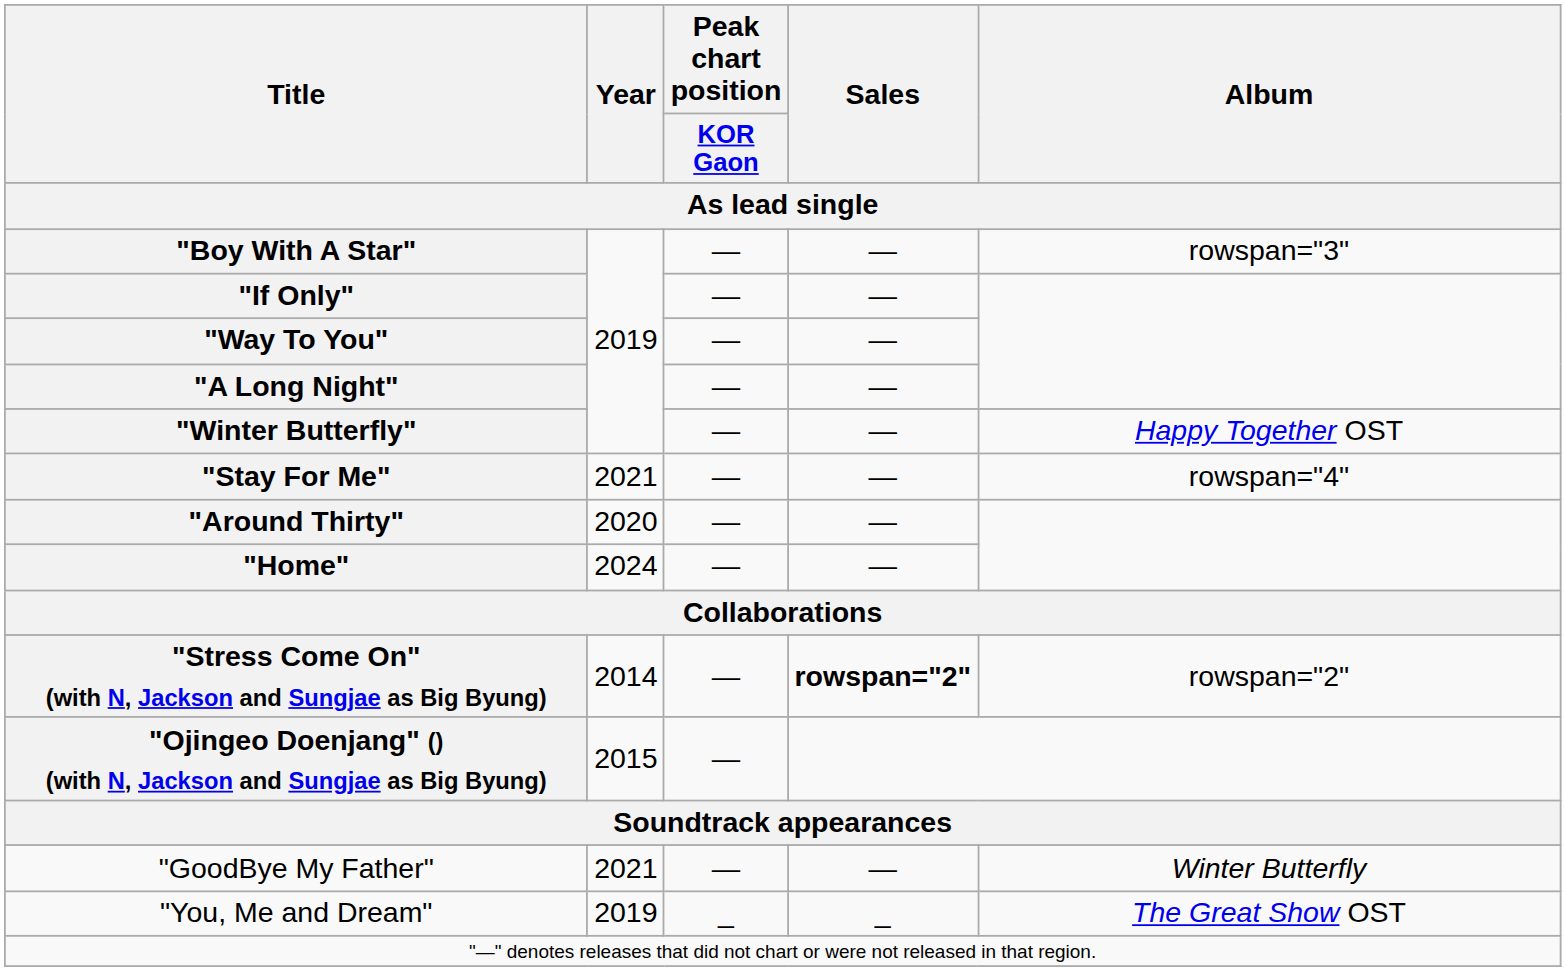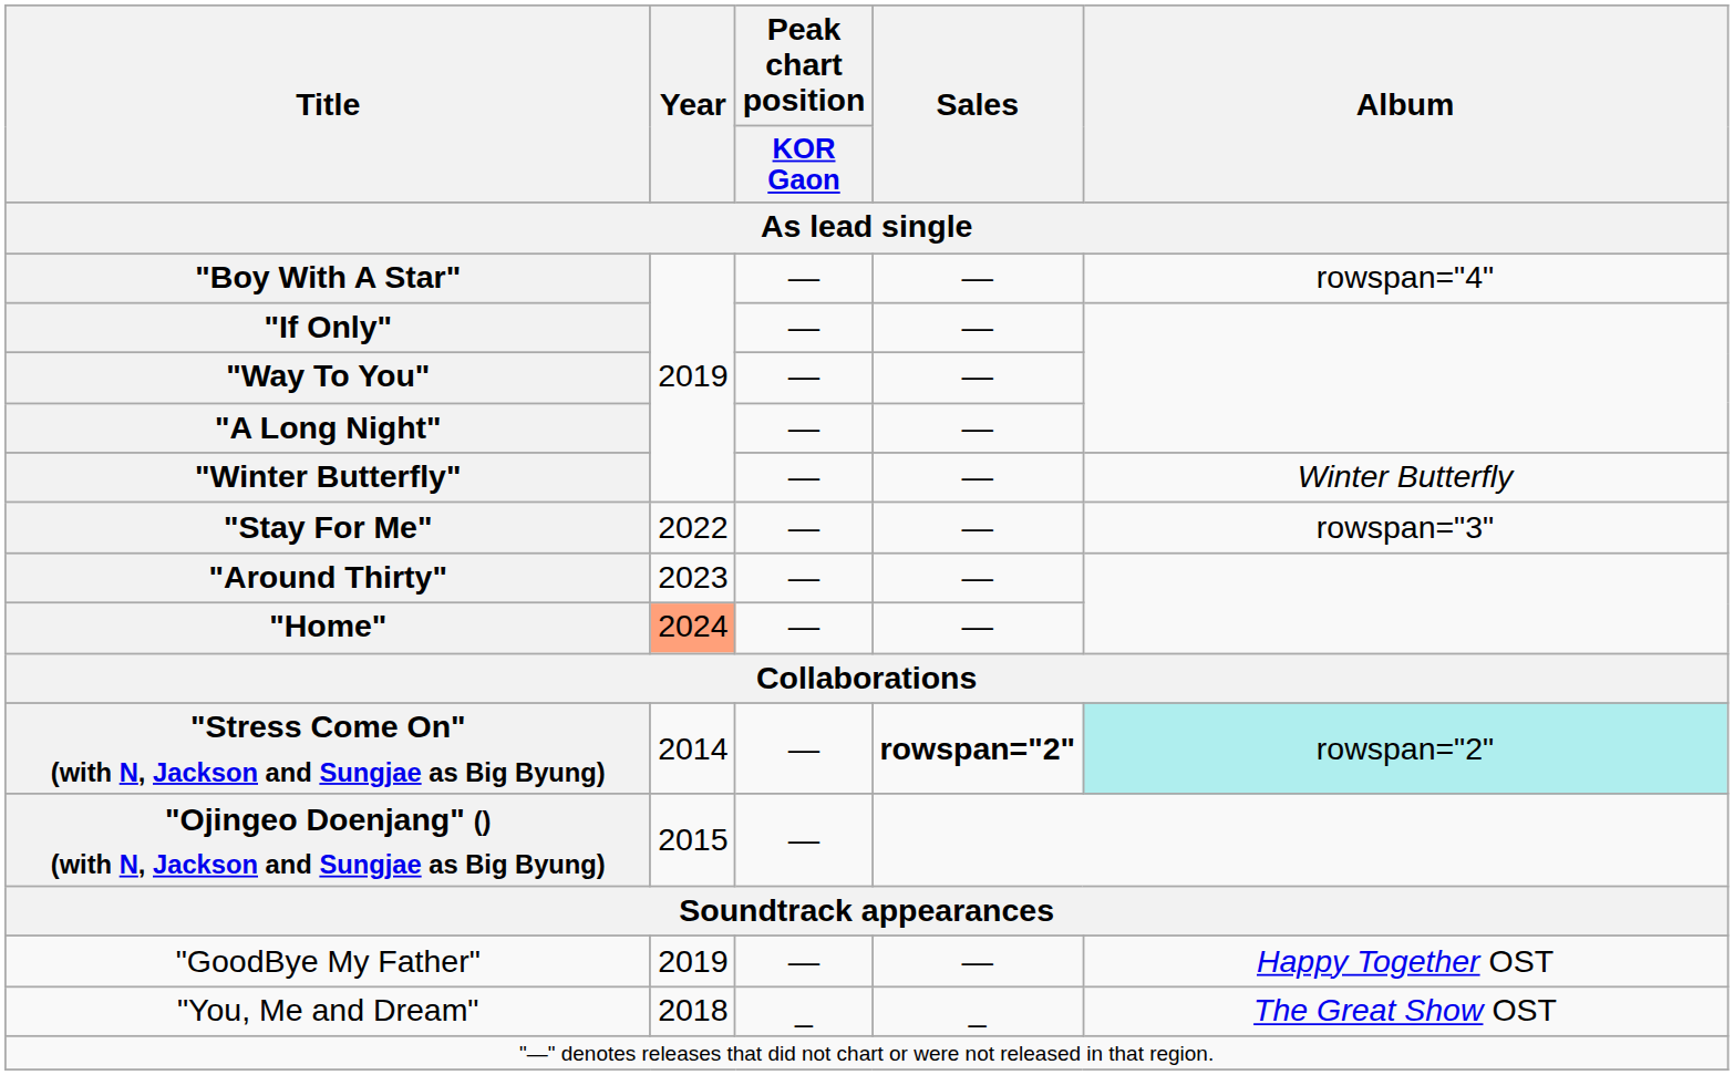"Boy With A Star" | Album / As lead single: rowspan="3" -> rowspan="4"
"Winter Butterfly" | Album / As lead single: Happy Together OST -> Winter Butterfly
"Stay For Me" | Year / As lead single: 2021 -> 2022
"Stay For Me" | Album / As lead single: rowspan="4" -> rowspan="3"
"Around Thirty" | Year / As lead single: 2020 -> 2023
"Home" | Year / As lead single: no background -> lightsalmon background
"Stress Come On" (with N, Jackson and Sungjae as Big Byung) | Album / As lead single: no background -> paleturquoise background
"GoodBye My Father" | Year / As lead single: 2021 -> 2019
"GoodBye My Father" | Album / As lead single: Winter Butterfly -> Happy Together OST
"You, Me and Dream" | Year / As lead single: 2019 -> 2018
